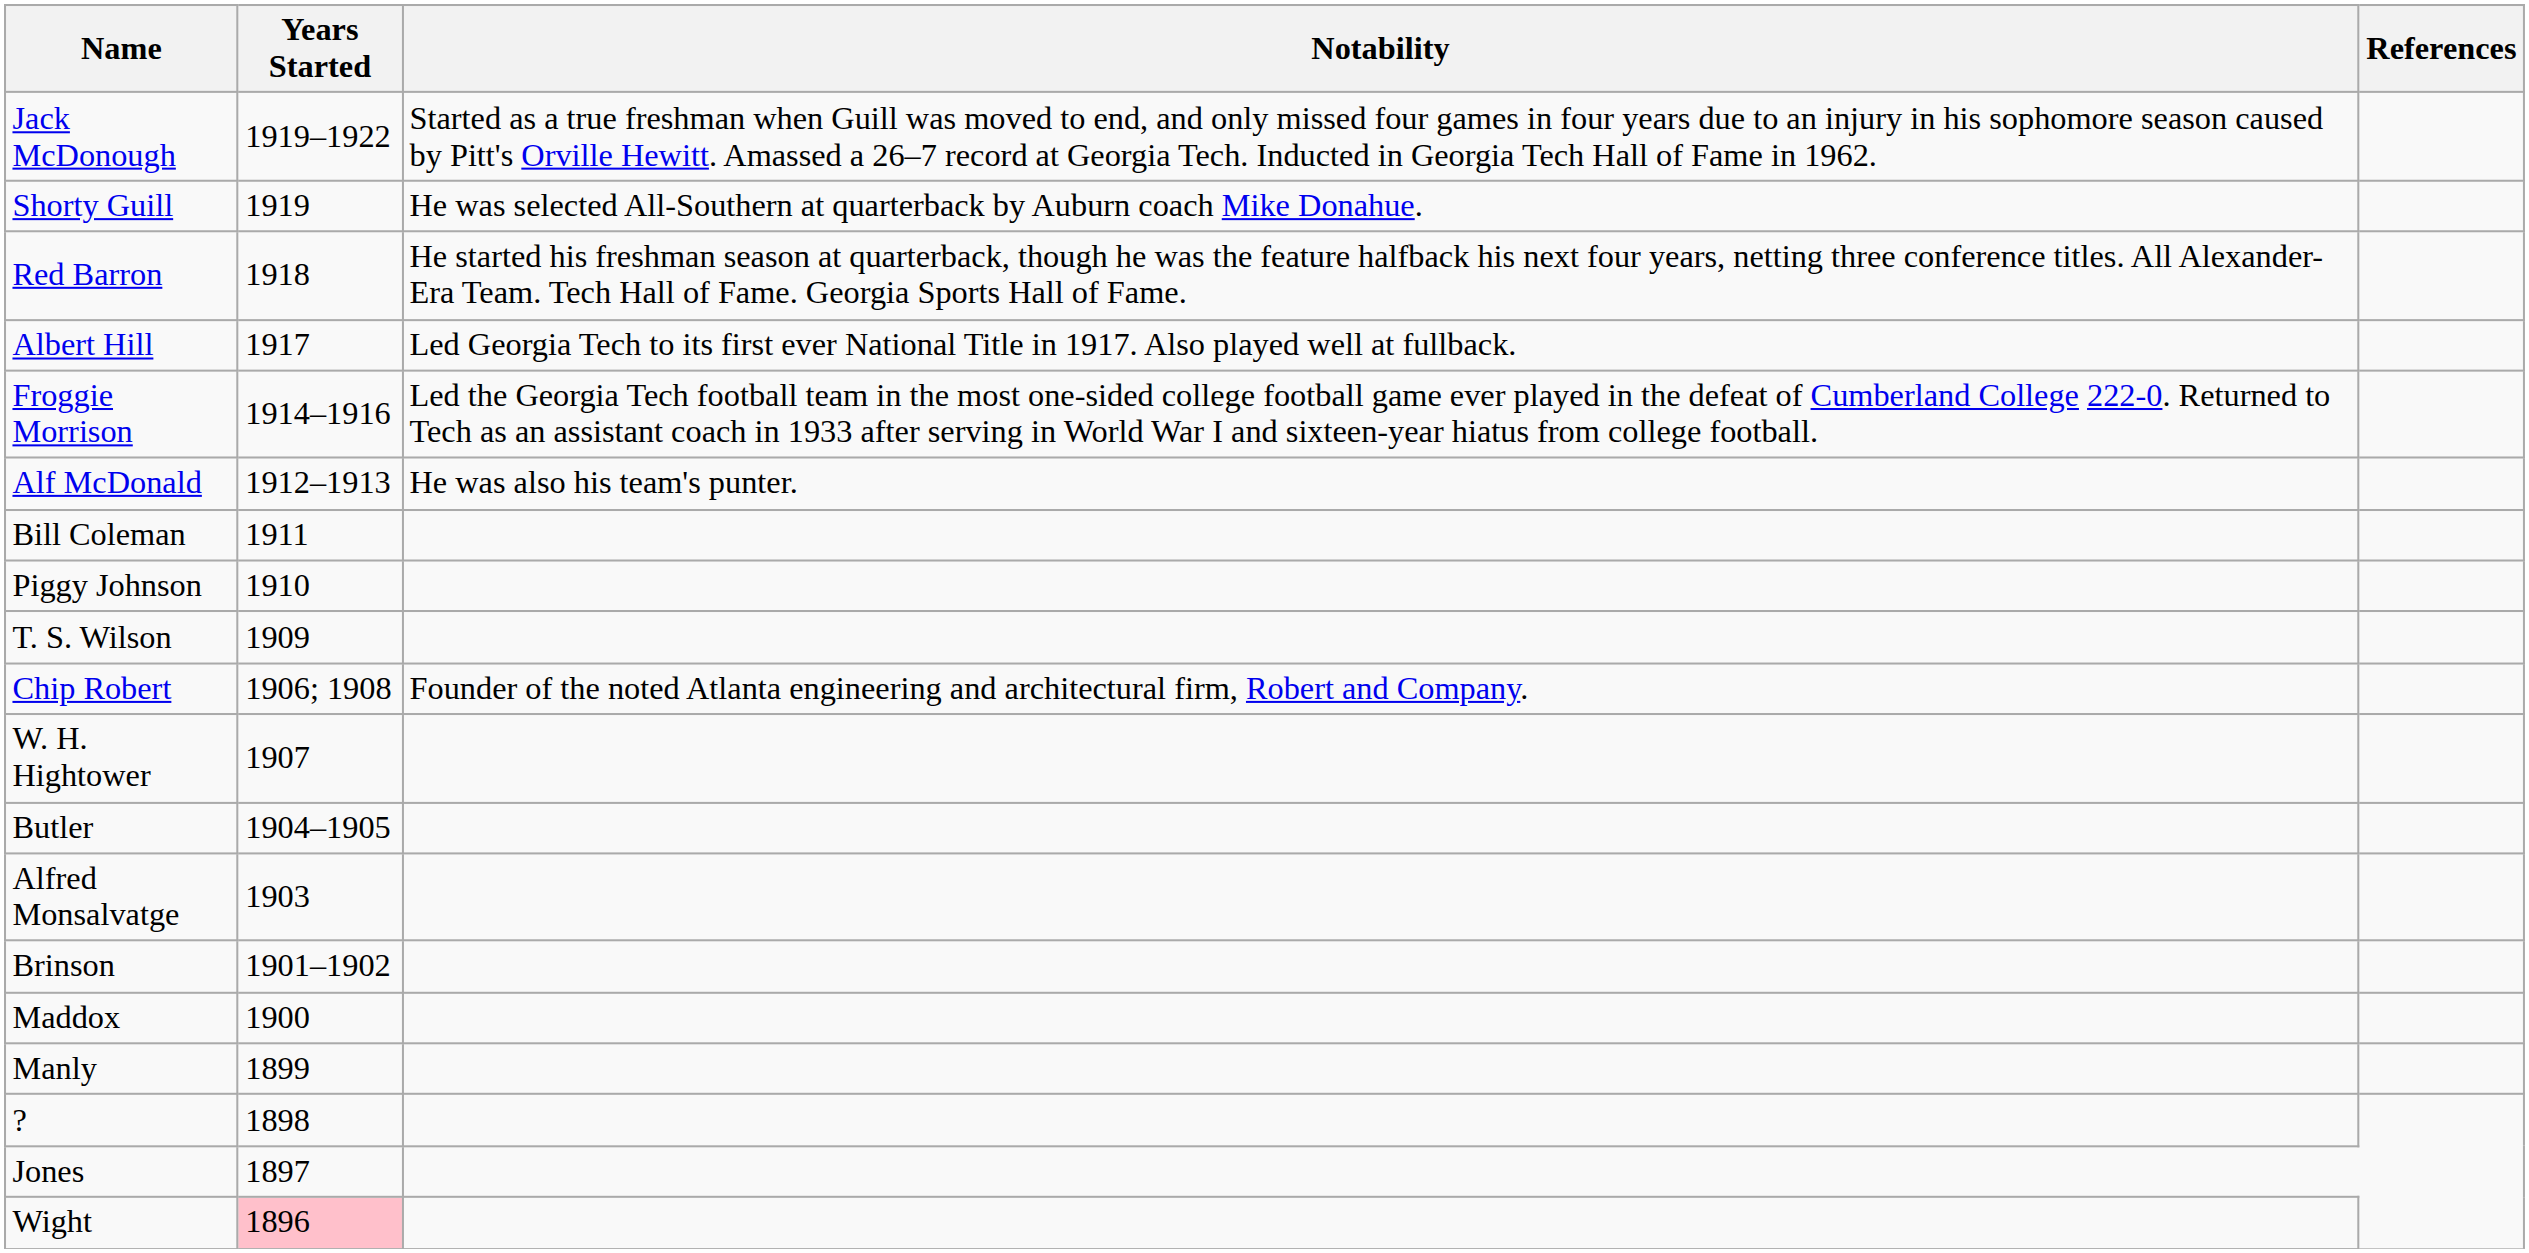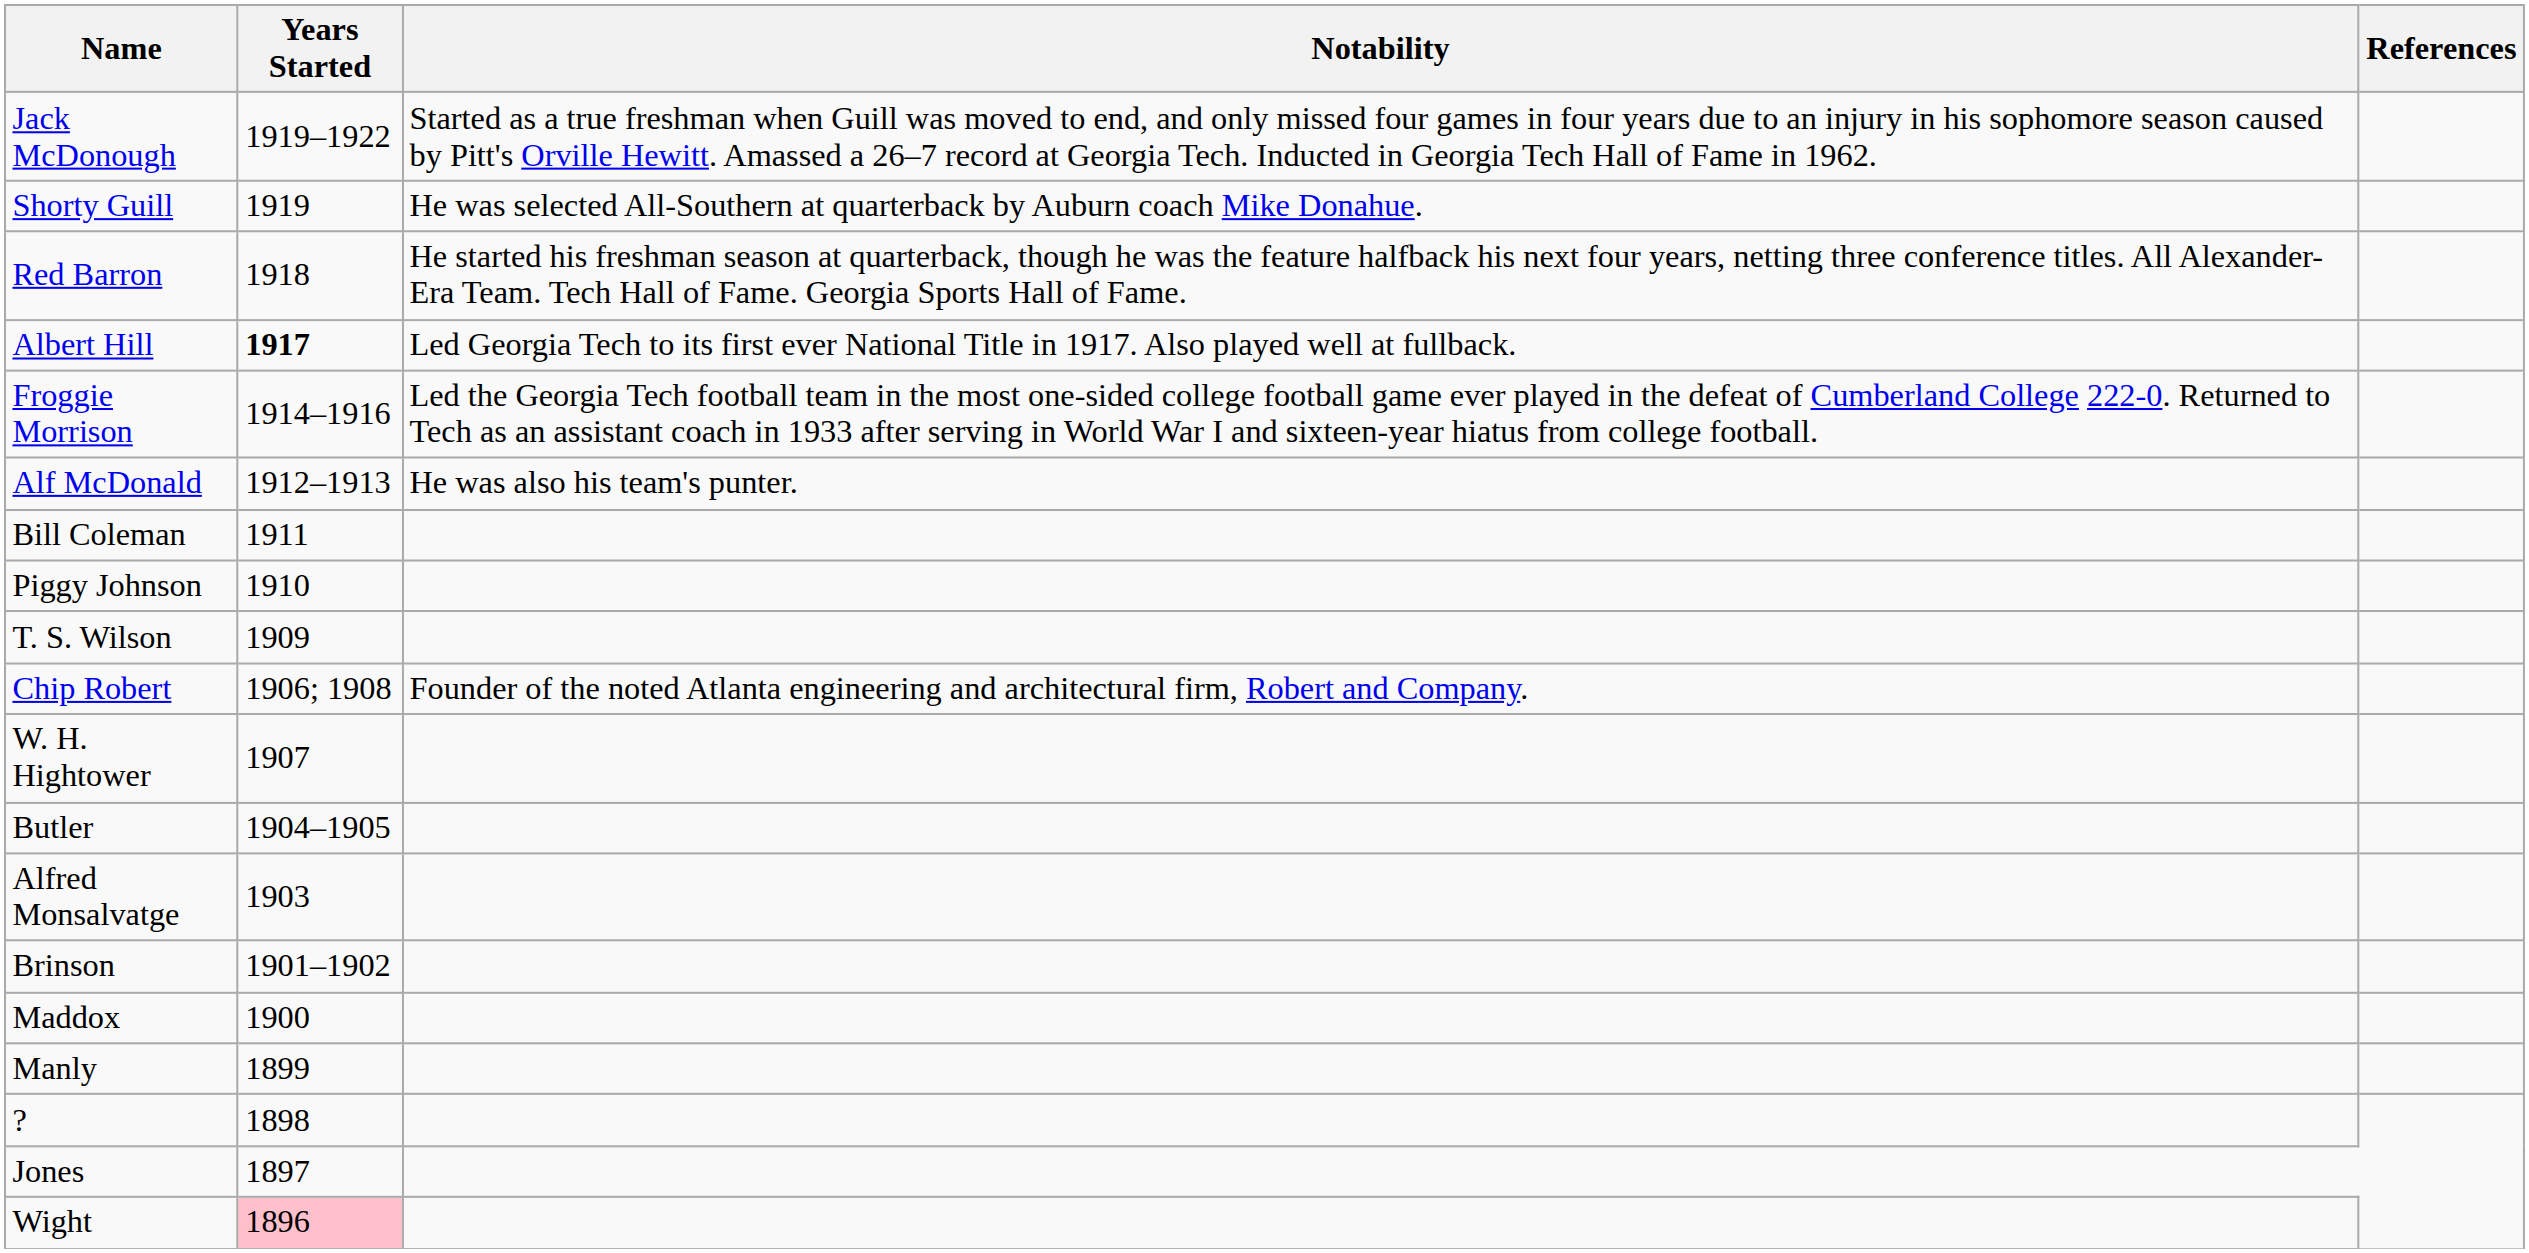Albert Hill | Years Started: normal -> bold
